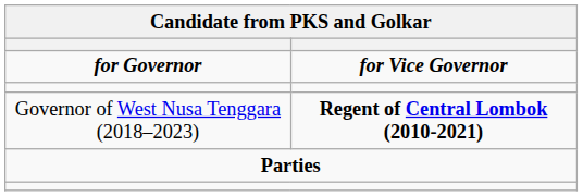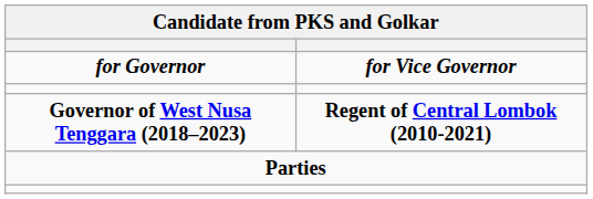row 5 | column 1: normal -> bold
